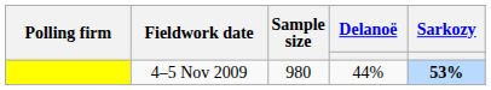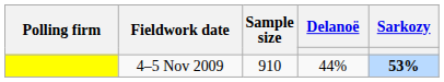4–5 Nov 2009 | Sample size: 980 -> 910
